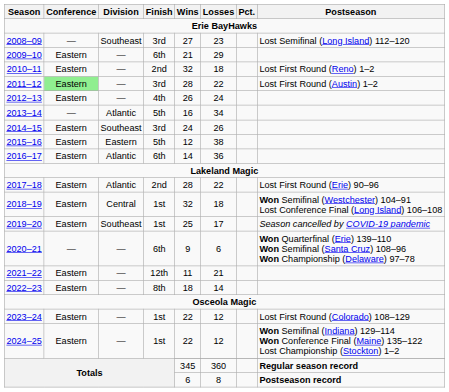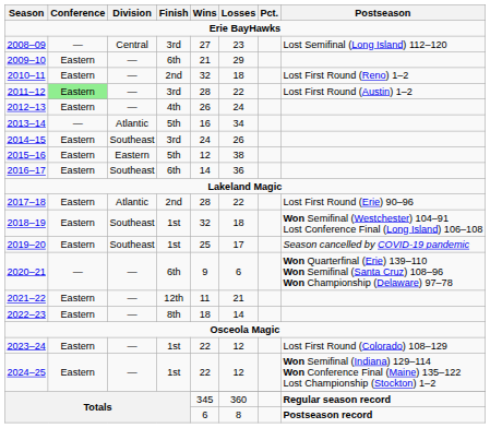2008–09 | Division: Southeast -> Central
2016–17 | Division: Atlantic -> Southeast
2018–19 | Division: Central -> Southeast
